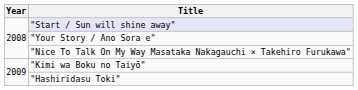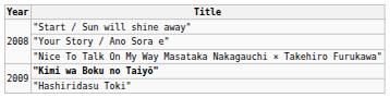"Start / Sun will shine away" | Title: lavender background -> no background
"Kimi wa Boku no Taiyō" | Title: normal -> bold
